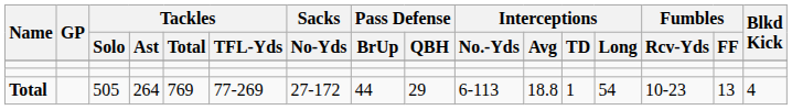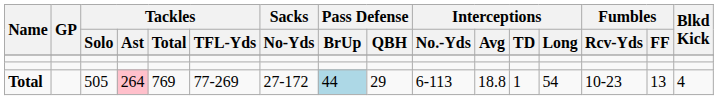row 5 | Tackles / Ast: no background -> pink background
row 5 | Pass Defense / BrUp: no background -> lightblue background
